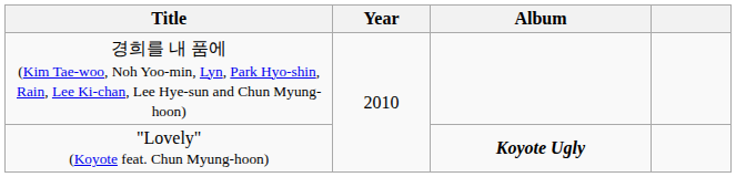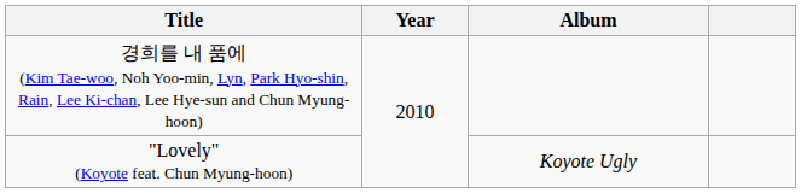"Lovely" (Koyote feat. Chun Myung-hoon) | Album: bold -> normal
